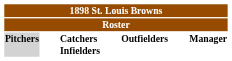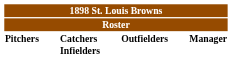Pitchers | column 1: lightgrey background -> no background
